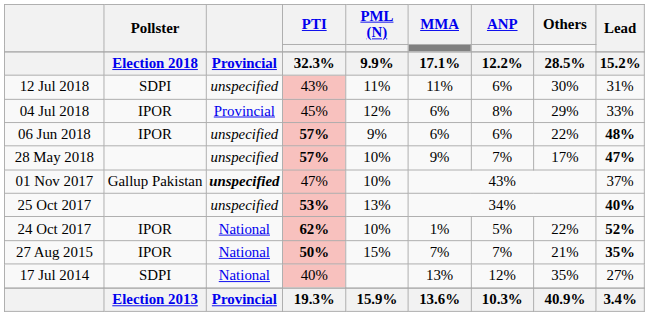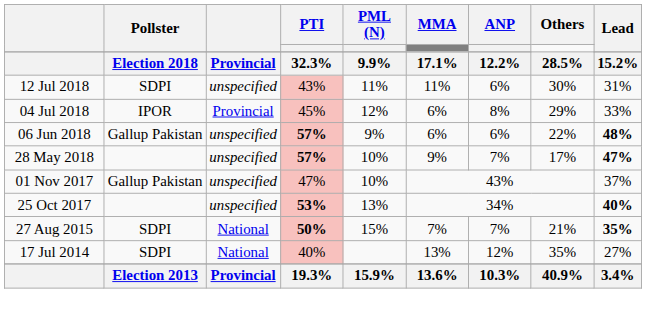06 Jun 2018 | Pollster: IPOR -> Gallup Pakistan
01 Nov 2017 | column 3: bold -> normal
- row: 24 Oct 2017 | IPOR | National | 62% | 10% | 1% | 5% | 22% | 52%
27 Aug 2015 | Pollster: IPOR -> SDPI
